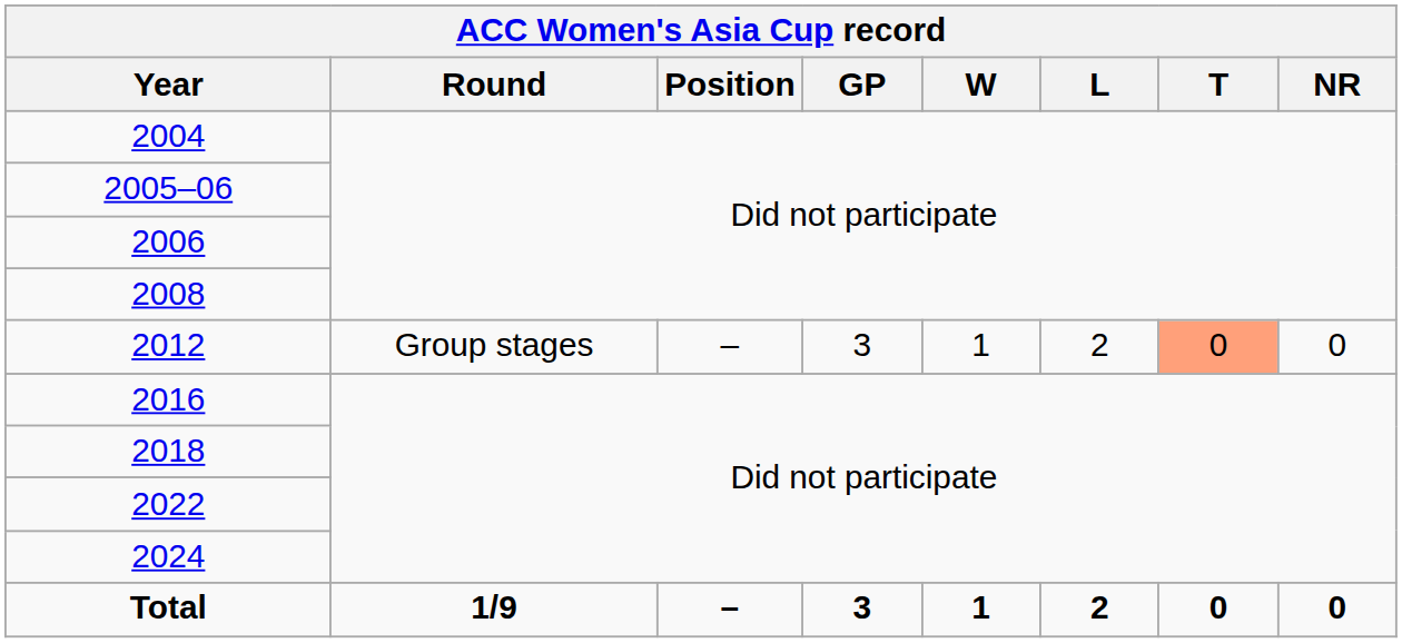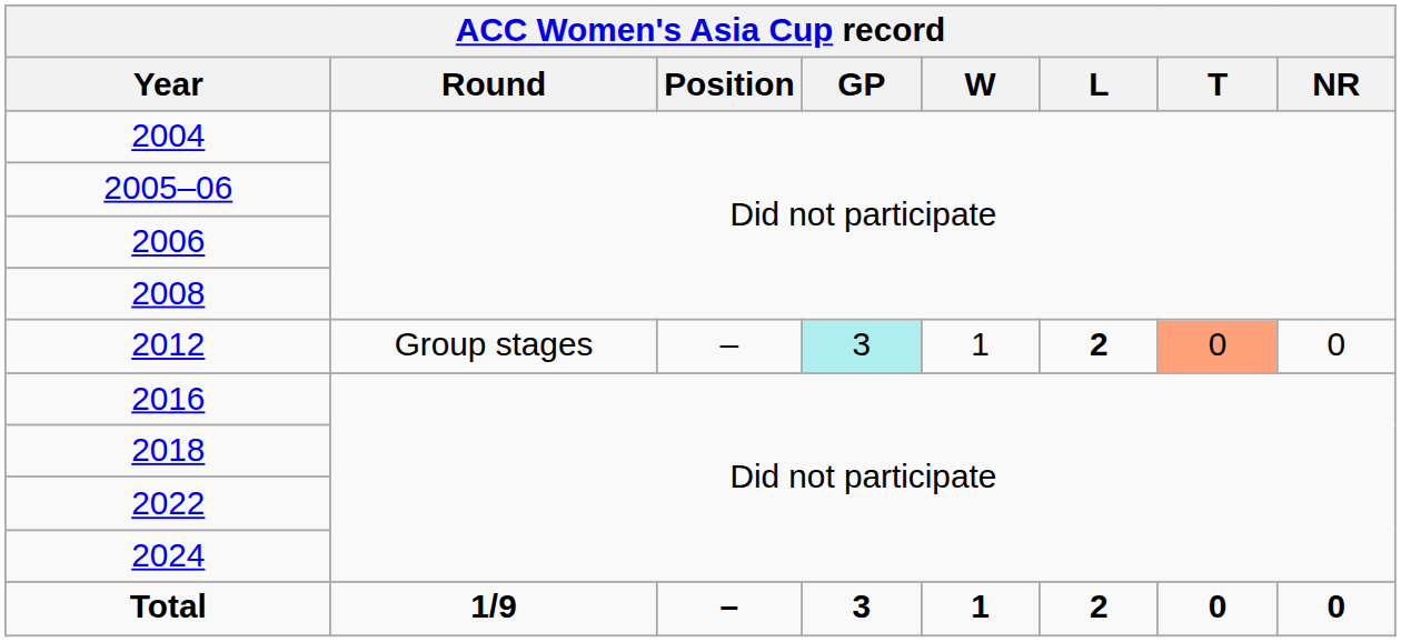2012 | GP: no background -> paleturquoise background
2012 | L: normal -> bold
